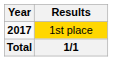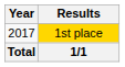1st place | Year: bold -> normal
